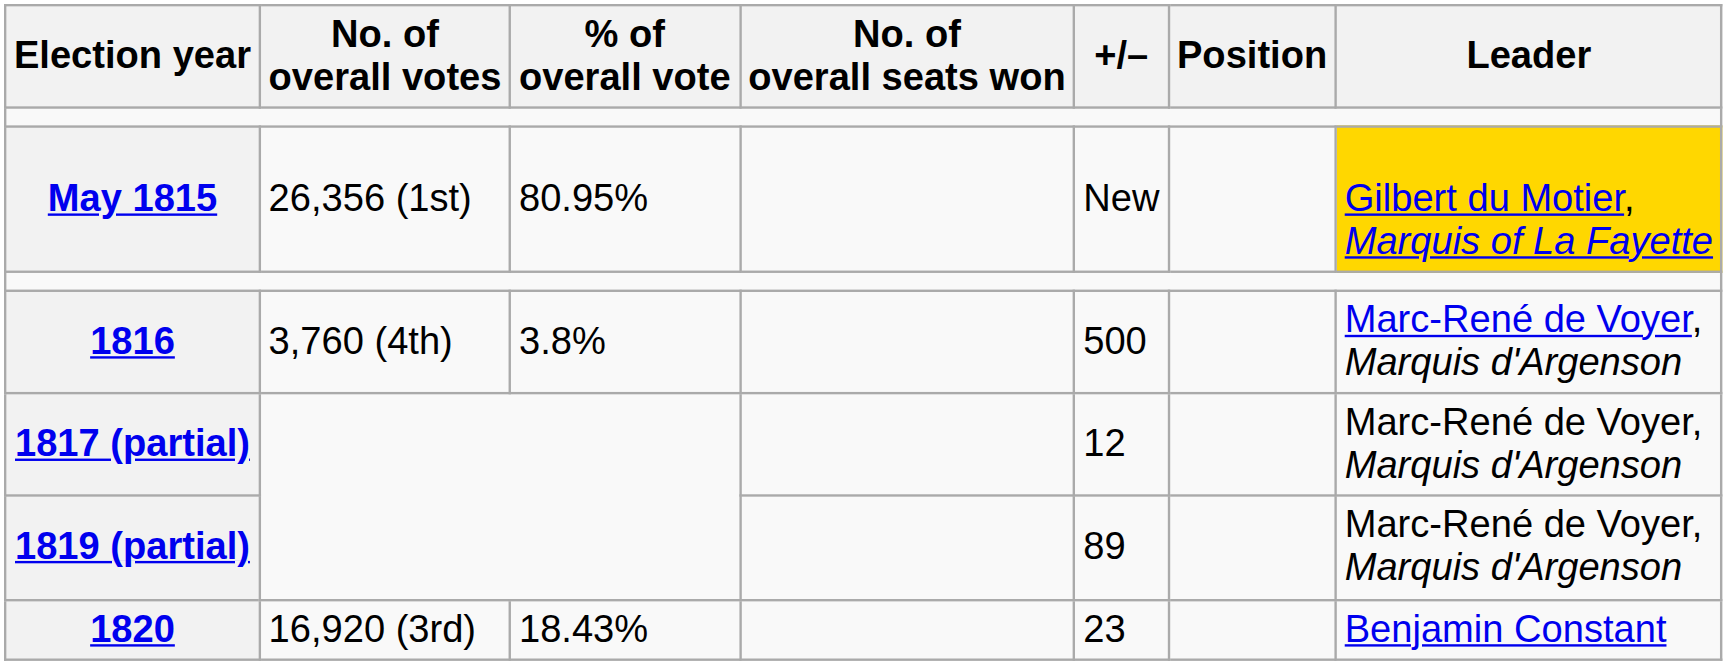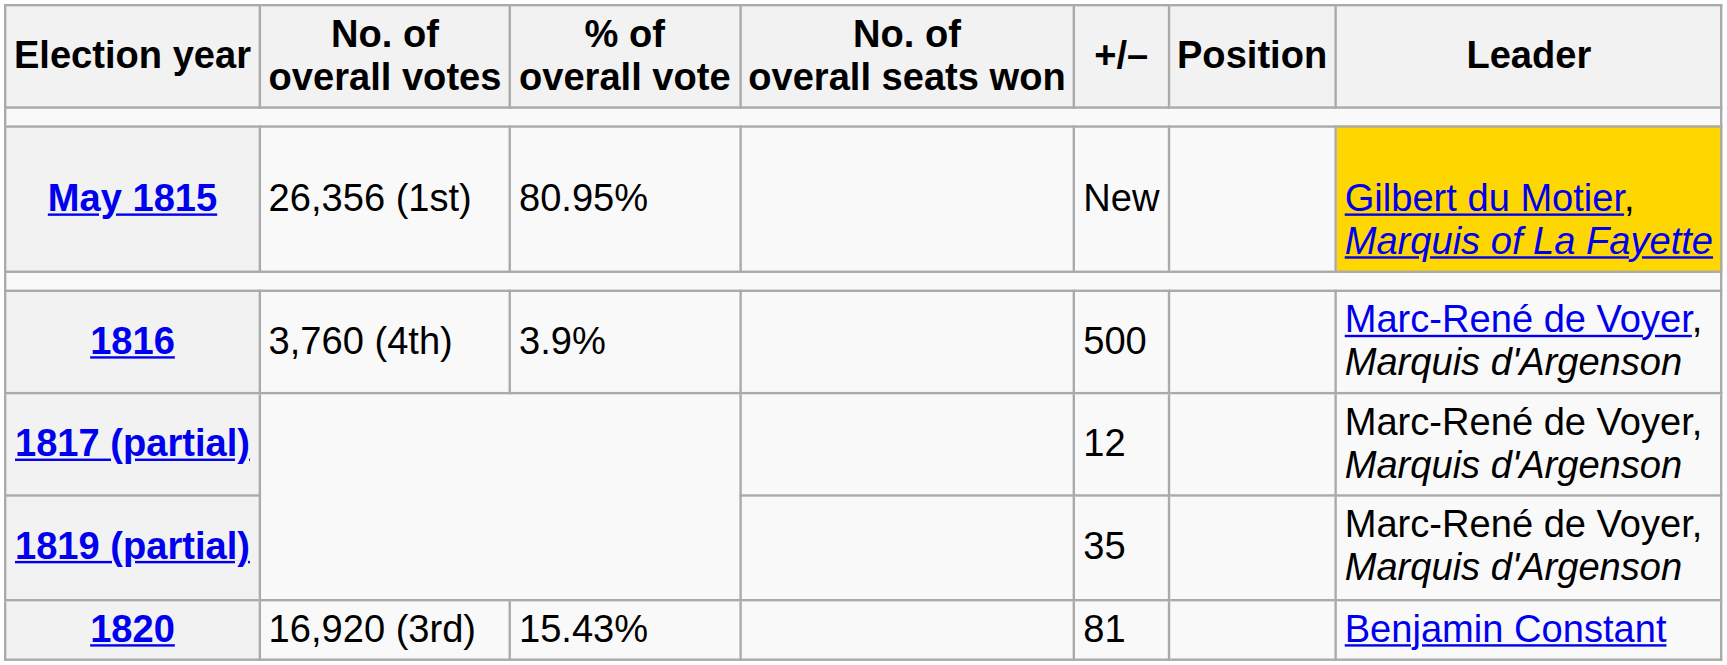1816 | % of overall vote: 3.8% -> 3.9%
1819 (partial) | +/–: 89 -> 35
1820 | % of overall vote: 18.43% -> 15.43%
1820 | +/–: 23 -> 81
